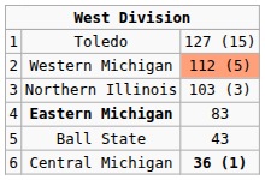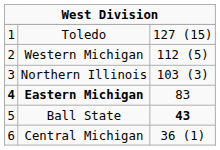Western Michigan | column 3: lightsalmon background -> no background
Eastern Michigan | column 1: normal -> bold
Ball State | column 3: normal -> bold
Central Michigan | column 3: bold -> normal
